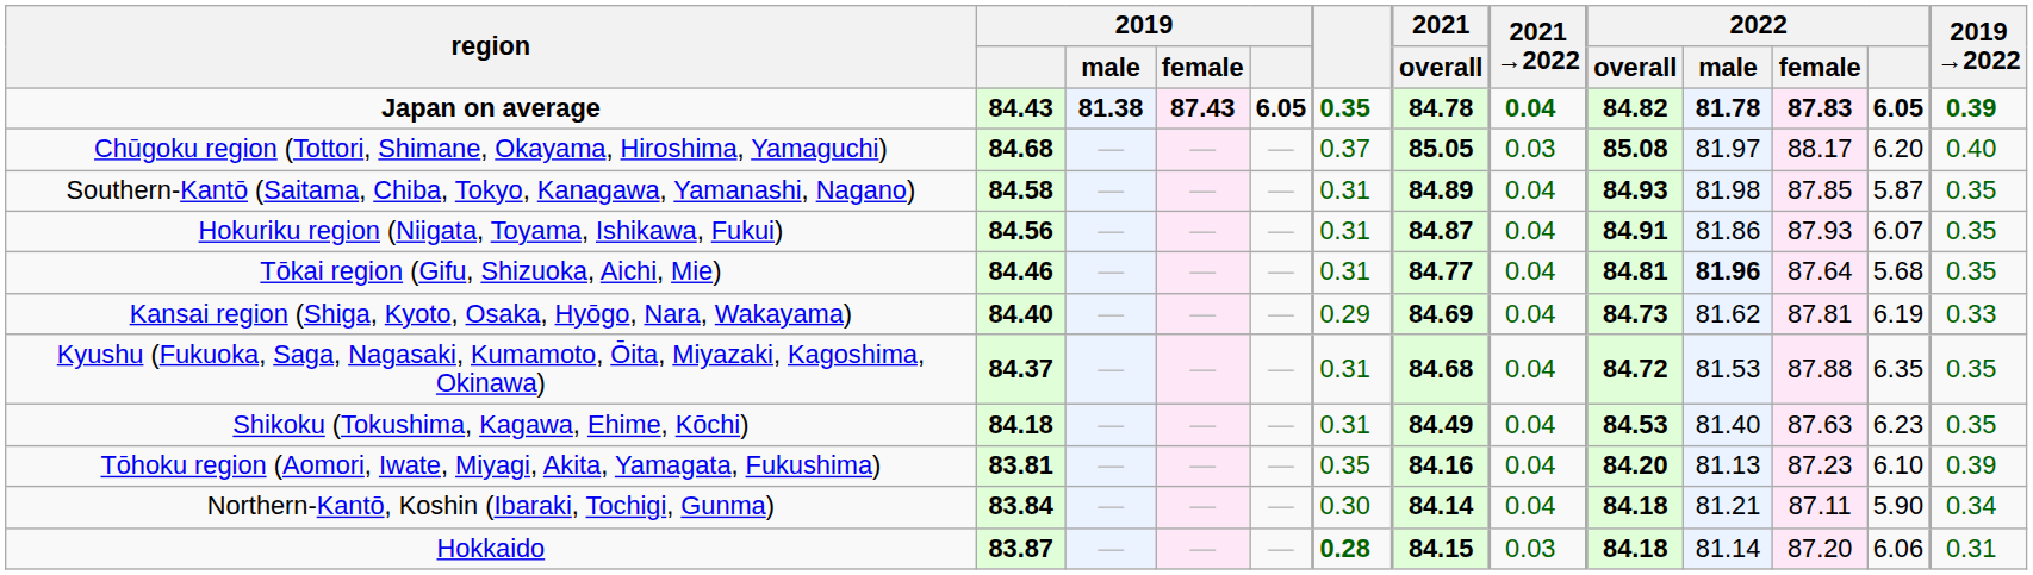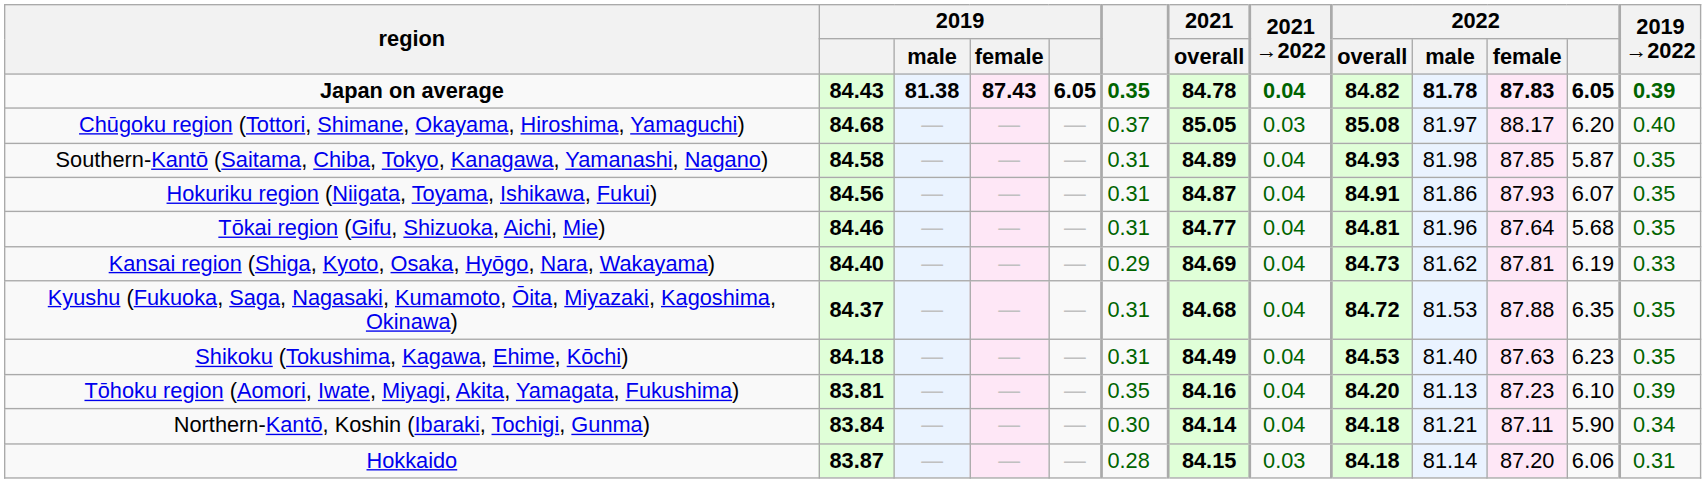Tōkai region (Gifu, Shizuoka, Aichi, Mie) | 2022 / male: bold -> normal
Hokkaido | column 6: bold -> normal
